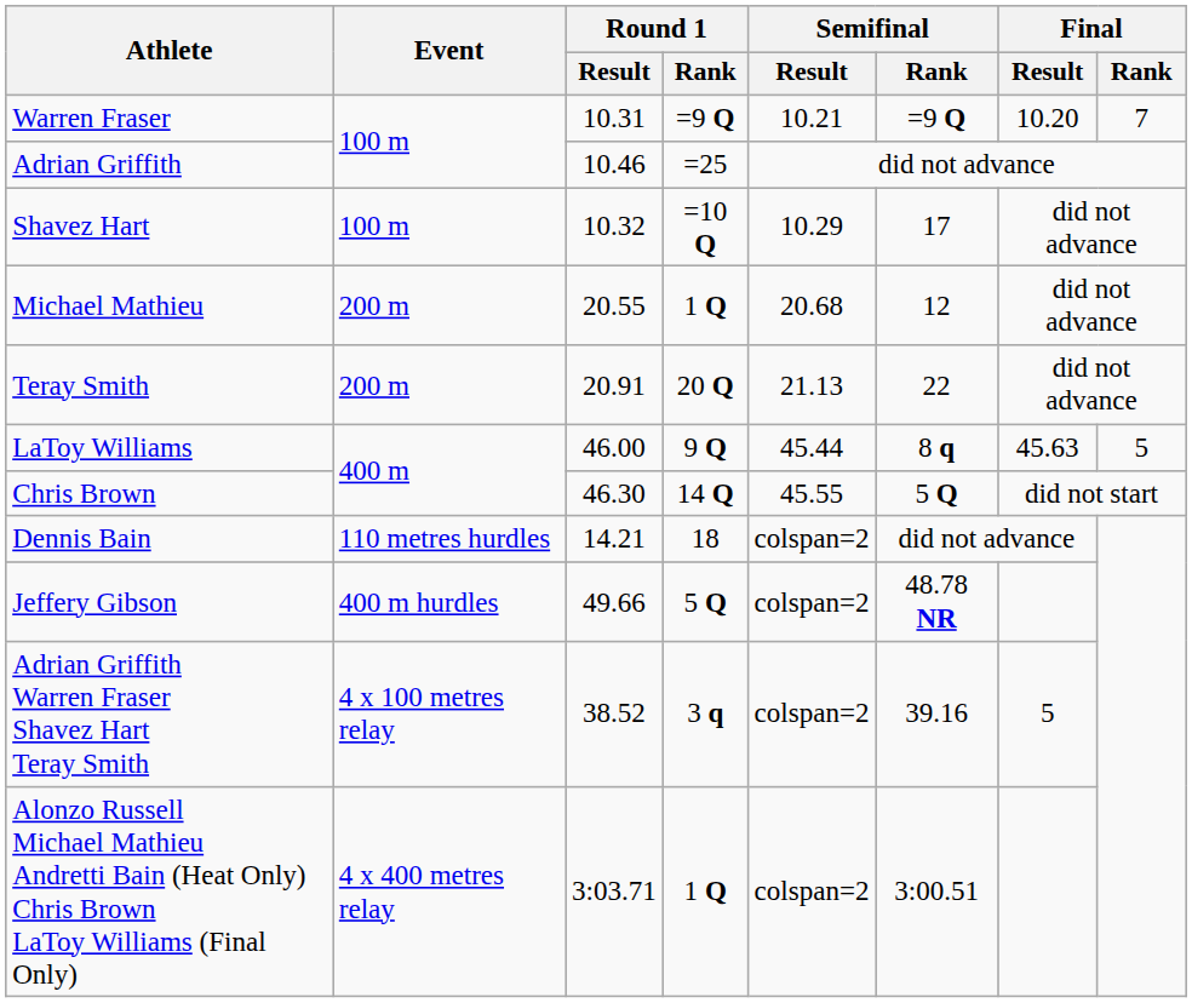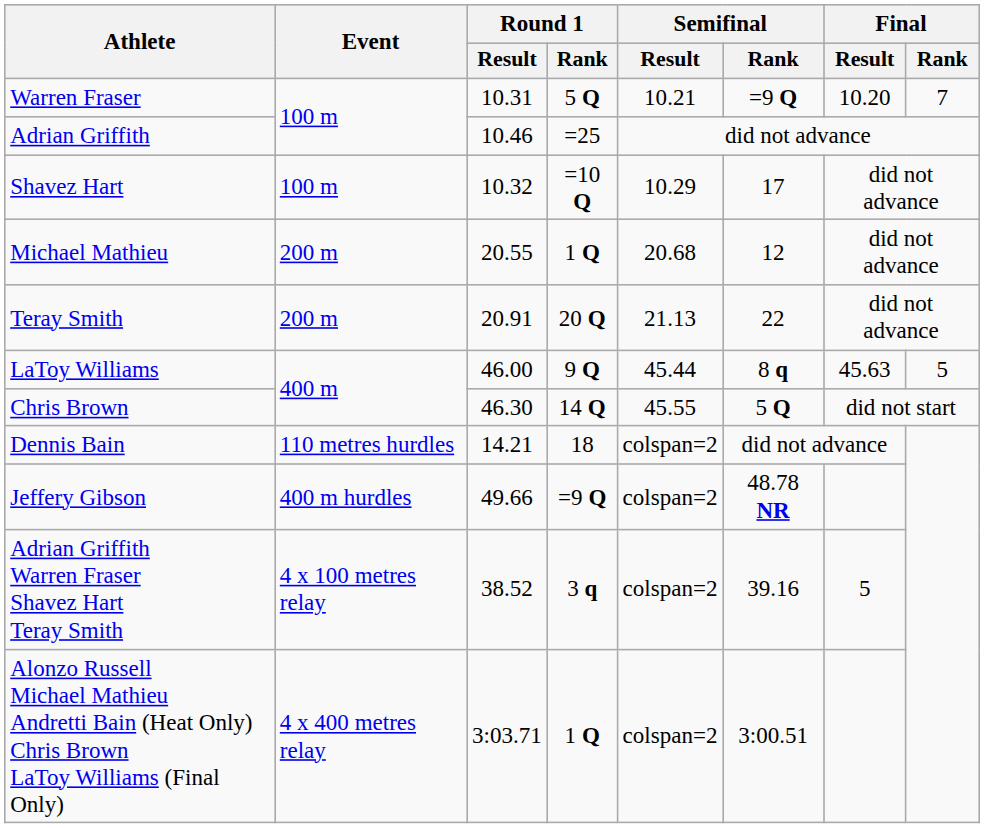Warren Fraser | Round 1 / Rank: =9 Q -> 5 Q
Jeffery Gibson | Round 1 / Rank: 5 Q -> =9 Q
